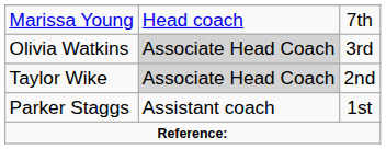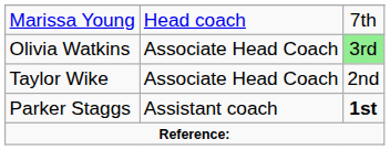Olivia Watkins | column 2: lightgrey background -> no background
Olivia Watkins | column 3: no background -> lightgreen background
Taylor Wike | column 2: lightgrey background -> no background
Parker Staggs | column 3: normal -> bold
